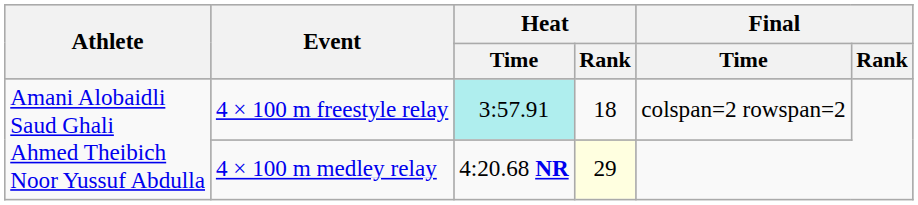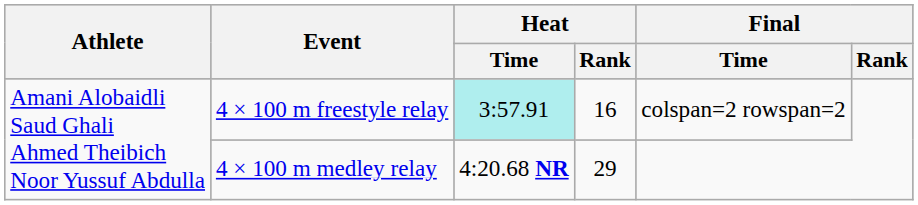4 × 100 m freestyle relay | Heat / Rank: 18 -> 16
4 × 100 m medley relay | Heat / Rank: lightyellow background -> no background
